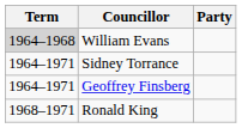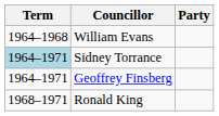William Evans | Term: lightgrey background -> no background
Sidney Torrance | Term: no background -> lightblue background
